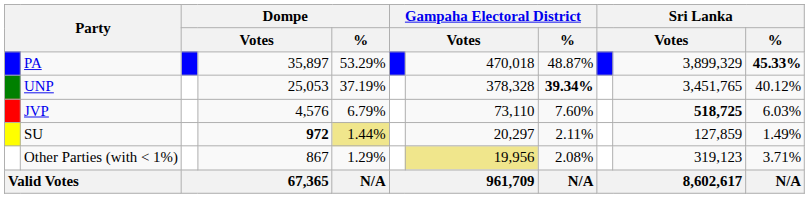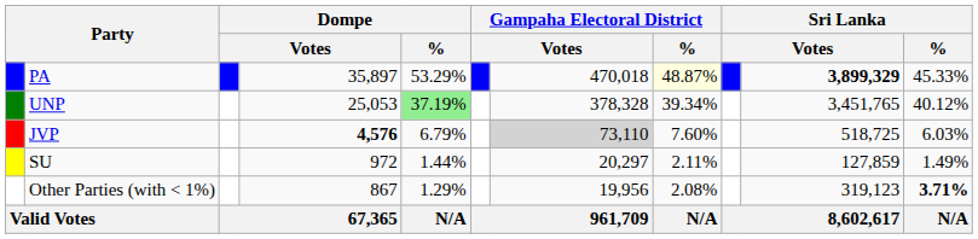PA | Gampaha Electoral District / %: no background -> lightyellow background
PA | column 10: normal -> bold
PA | Sri Lanka / %: bold -> normal
UNP | Dompe / %: no background -> lightgreen background
UNP | Gampaha Electoral District / %: bold -> normal
JVP | column 4: normal -> bold
JVP | column 7: no background -> lightgrey background
JVP | column 10: bold -> normal
SU | column 4: bold -> normal
SU | Dompe / %: khaki background -> no background
Other Parties (with < 1%) | column 7: khaki background -> no background
Other Parties (with < 1%) | Sri Lanka / %: normal -> bold
